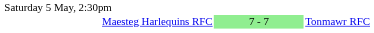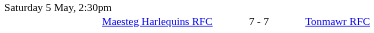Maesteg Harlequins RFC | column 2: lightgreen background -> no background
